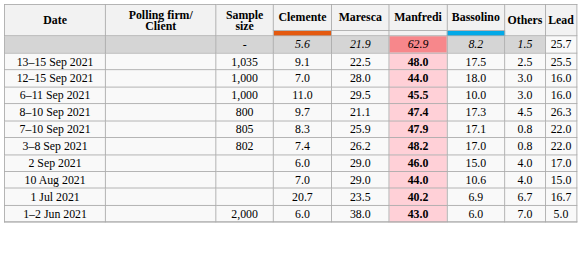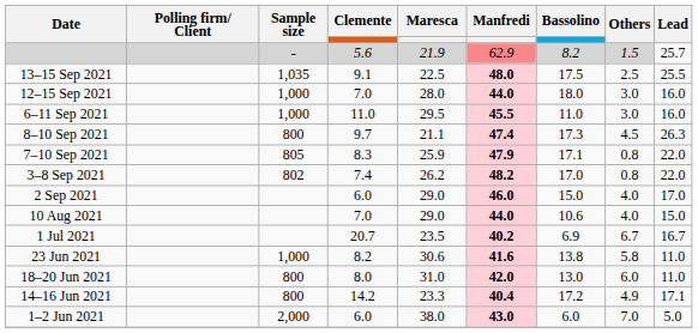6–11 Sep 2021 | Bassolino: 10.0 -> 11.0
+ row: 23 Jun 2021 | 1,000 | 8.2 | 30.6 | 41.6 | 13.8 | 5.8 | 11.0
+ row: 18–20 Jun 2021 | 800 | 8.0 | 31.0 | 42.0 | 13.0 | 6.0 | 11.0
+ row: 14–16 Jun 2021 | 800 | 14.2 | 23.3 | 40.4 | 17.2 | 4.9 | 17.1
